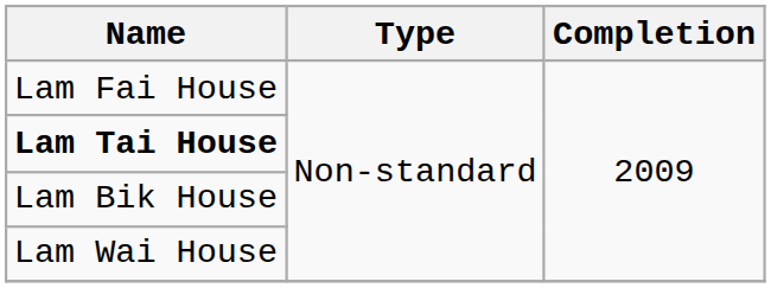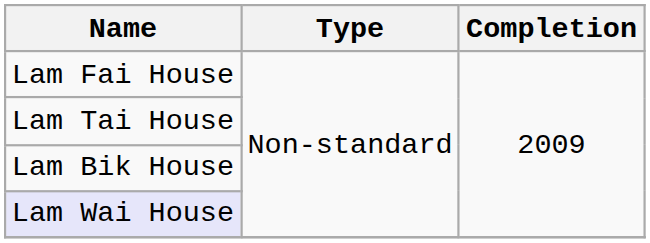Lam Tai House | Name: bold -> normal
Lam Wai House | Name: no background -> lavender background
